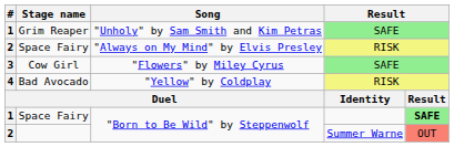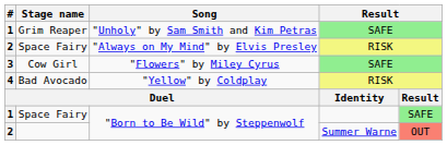Space Fairy / "Born to Be Wild" by Steppenwolf | column 5: bold -> normal
